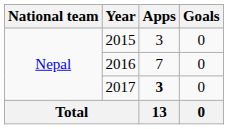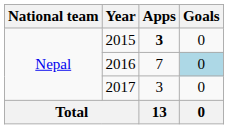2015 | Apps: normal -> bold
2016 | Goals: no background -> lightblue background
2017 | Apps: bold -> normal
